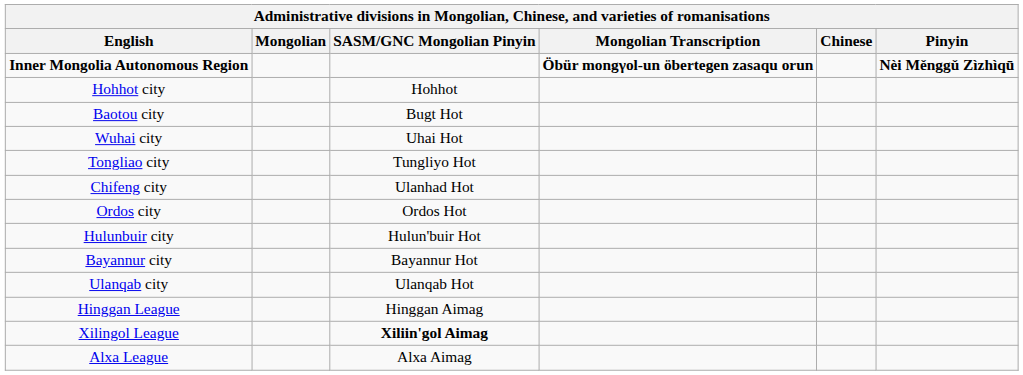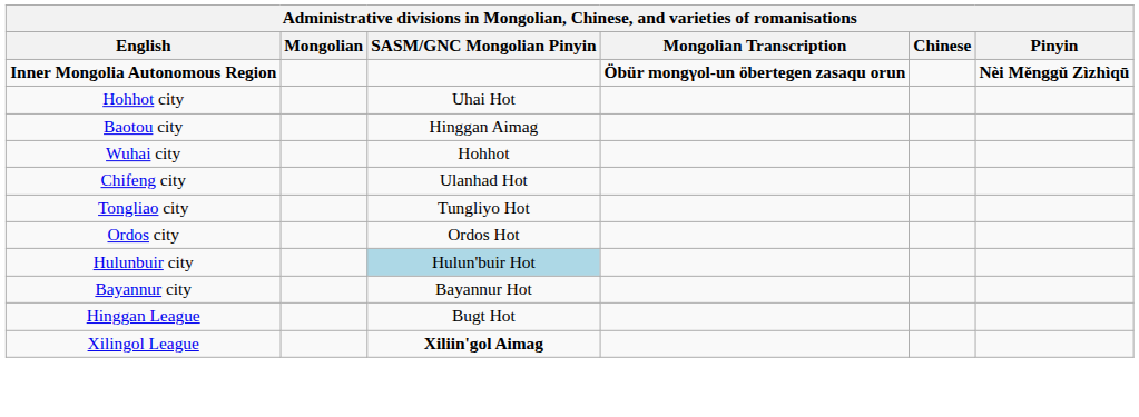Hohhot city | SASM/GNC Mongolian Pinyin: Hohhot -> Uhai Hot
Baotou city | SASM/GNC Mongolian Pinyin: Bugt Hot -> Hinggan Aimag
Wuhai city | SASM/GNC Mongolian Pinyin: Uhai Hot -> Hohhot
rows swapped: Chifeng city <-> Tongliao city
Hulunbuir city | SASM/GNC Mongolian Pinyin: no background -> lightblue background
- row: Ulanqab city | Ulanqab Hot
Hinggan League | SASM/GNC Mongolian Pinyin: Hinggan Aimag -> Bugt Hot
- row: Alxa League | Alxa Aimag
